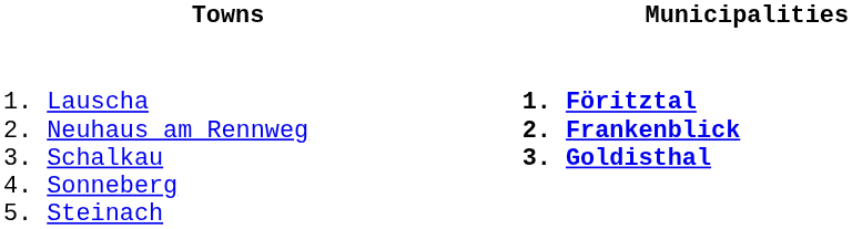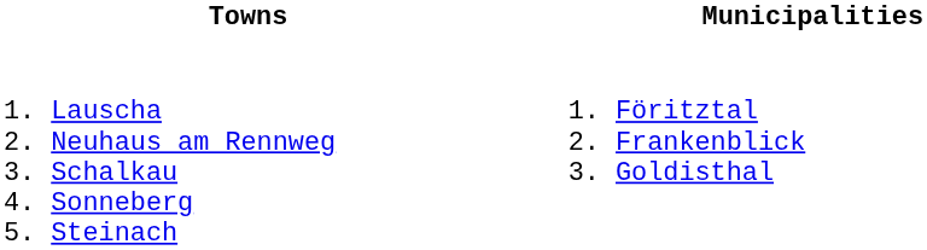Lauscha Neuhaus am Rennweg Schalkau Sonneberg Steinach | Municipalities: bold -> normal
